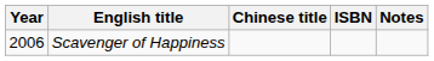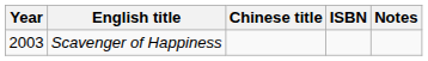Scavenger of Happiness | Year: 2006 -> 2003
